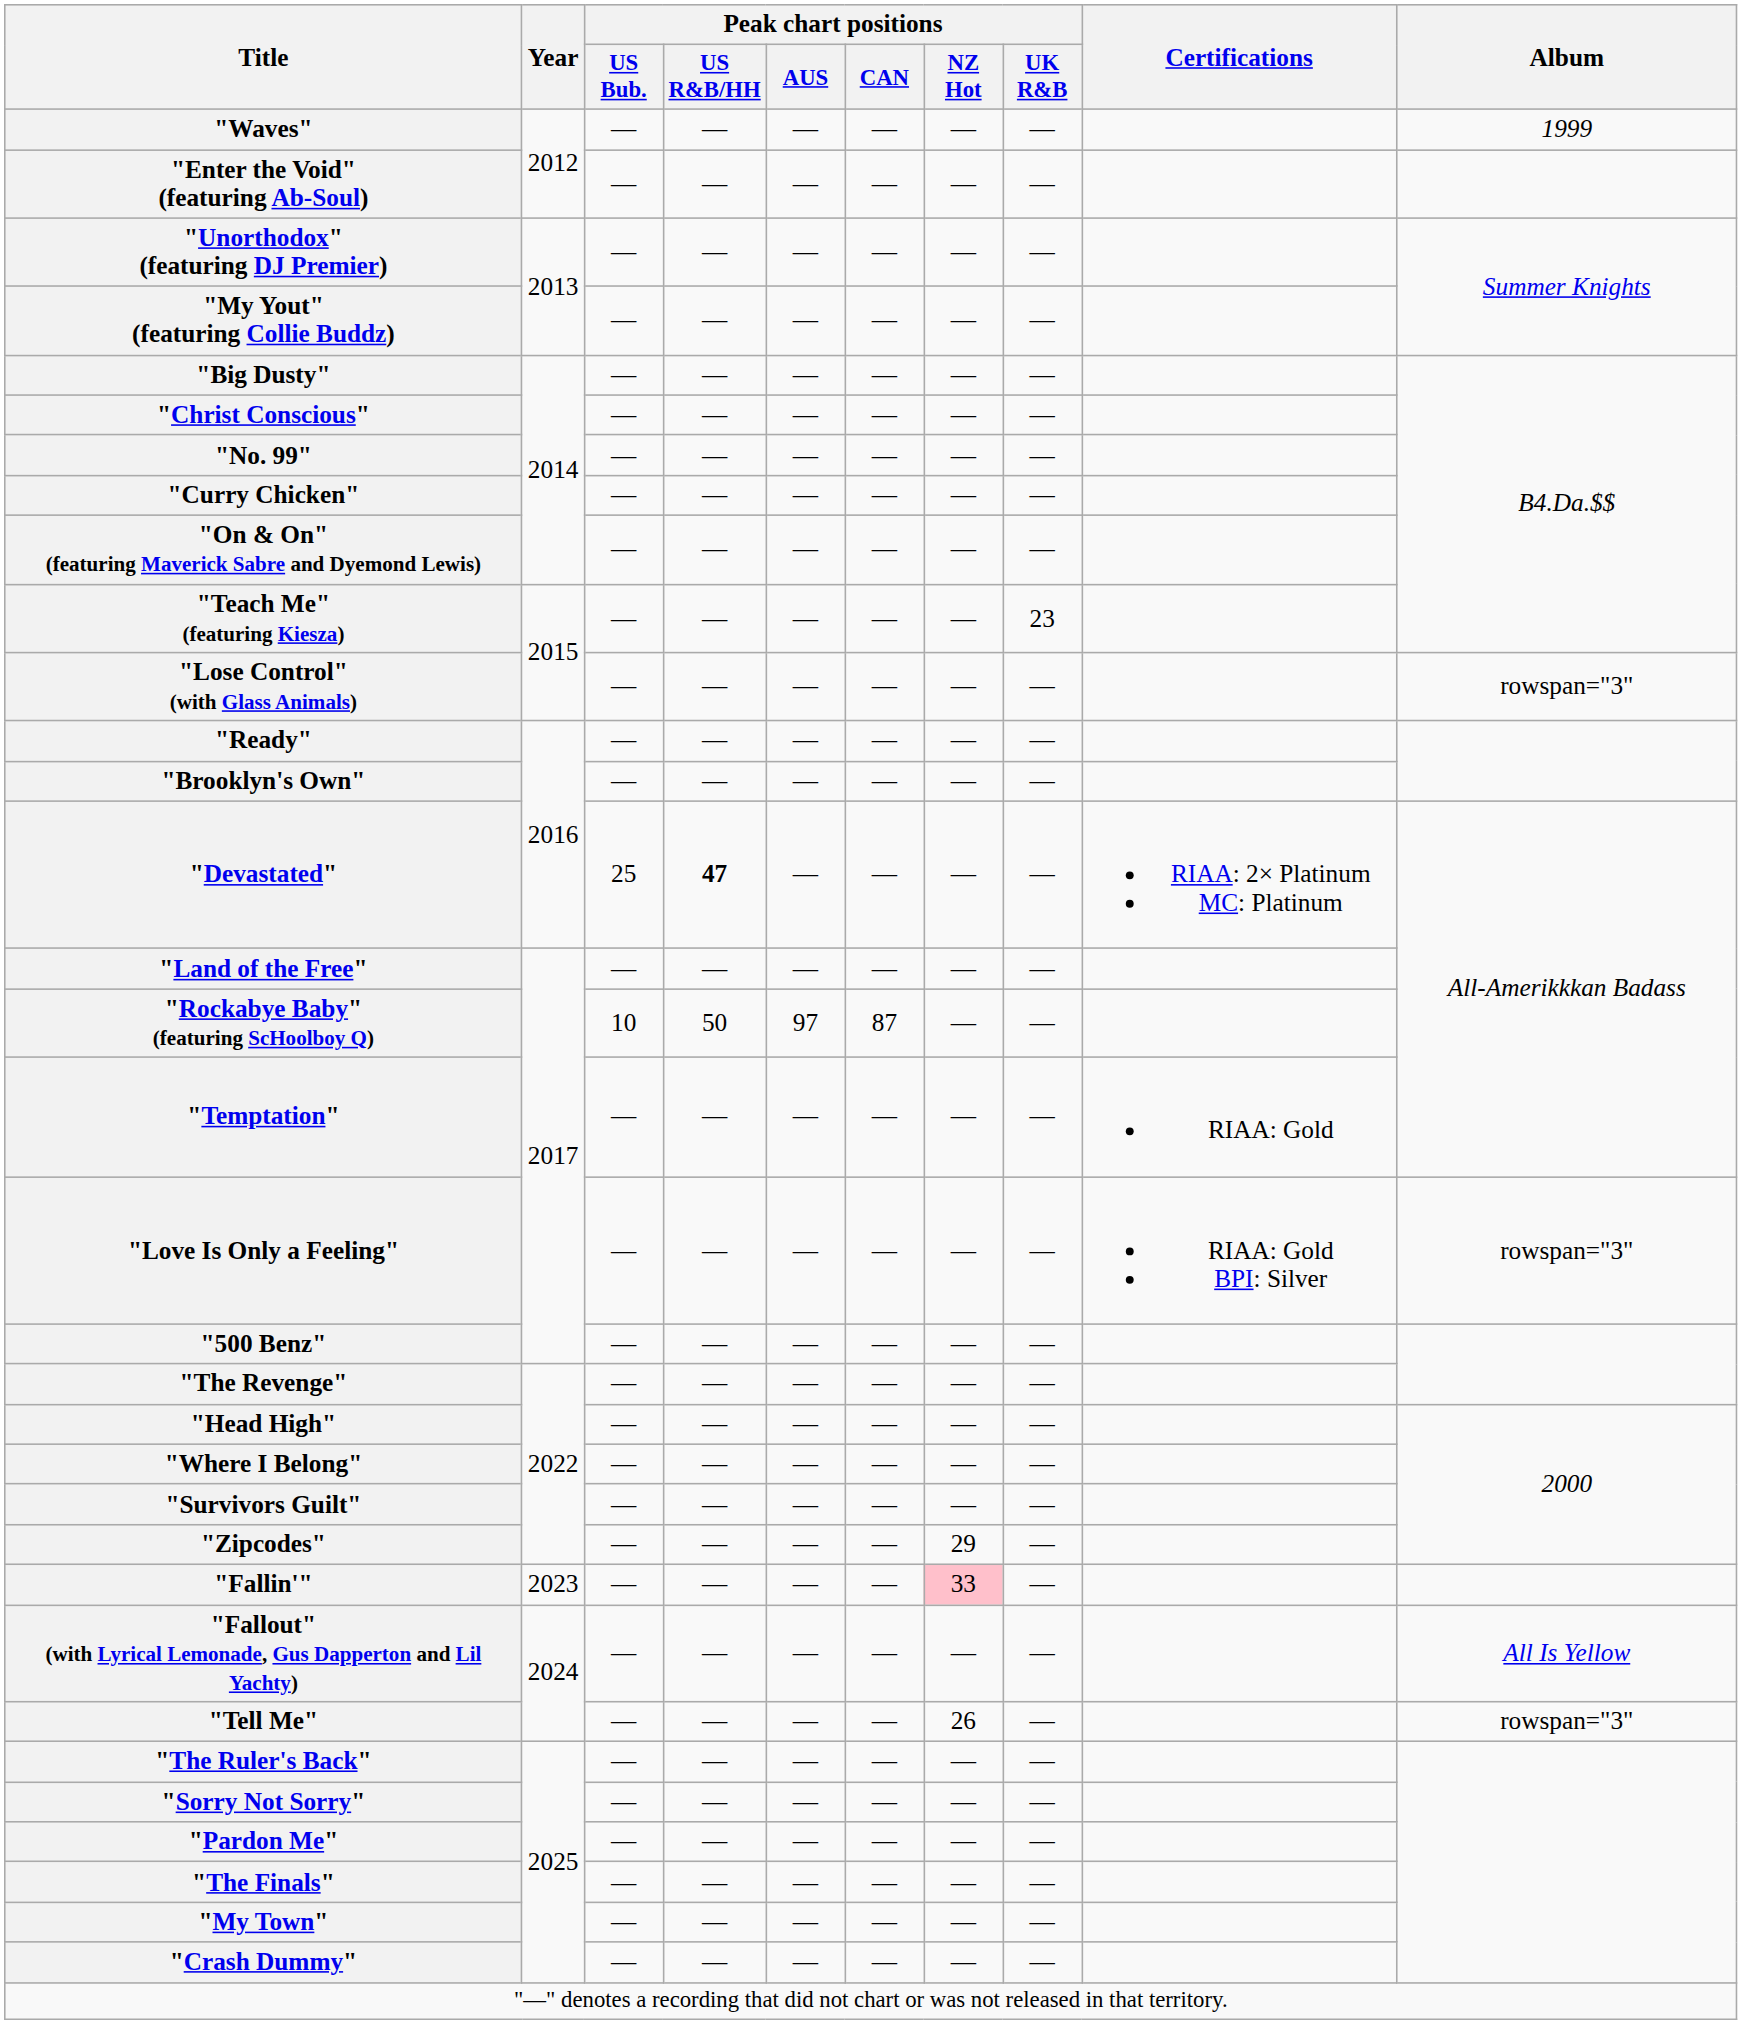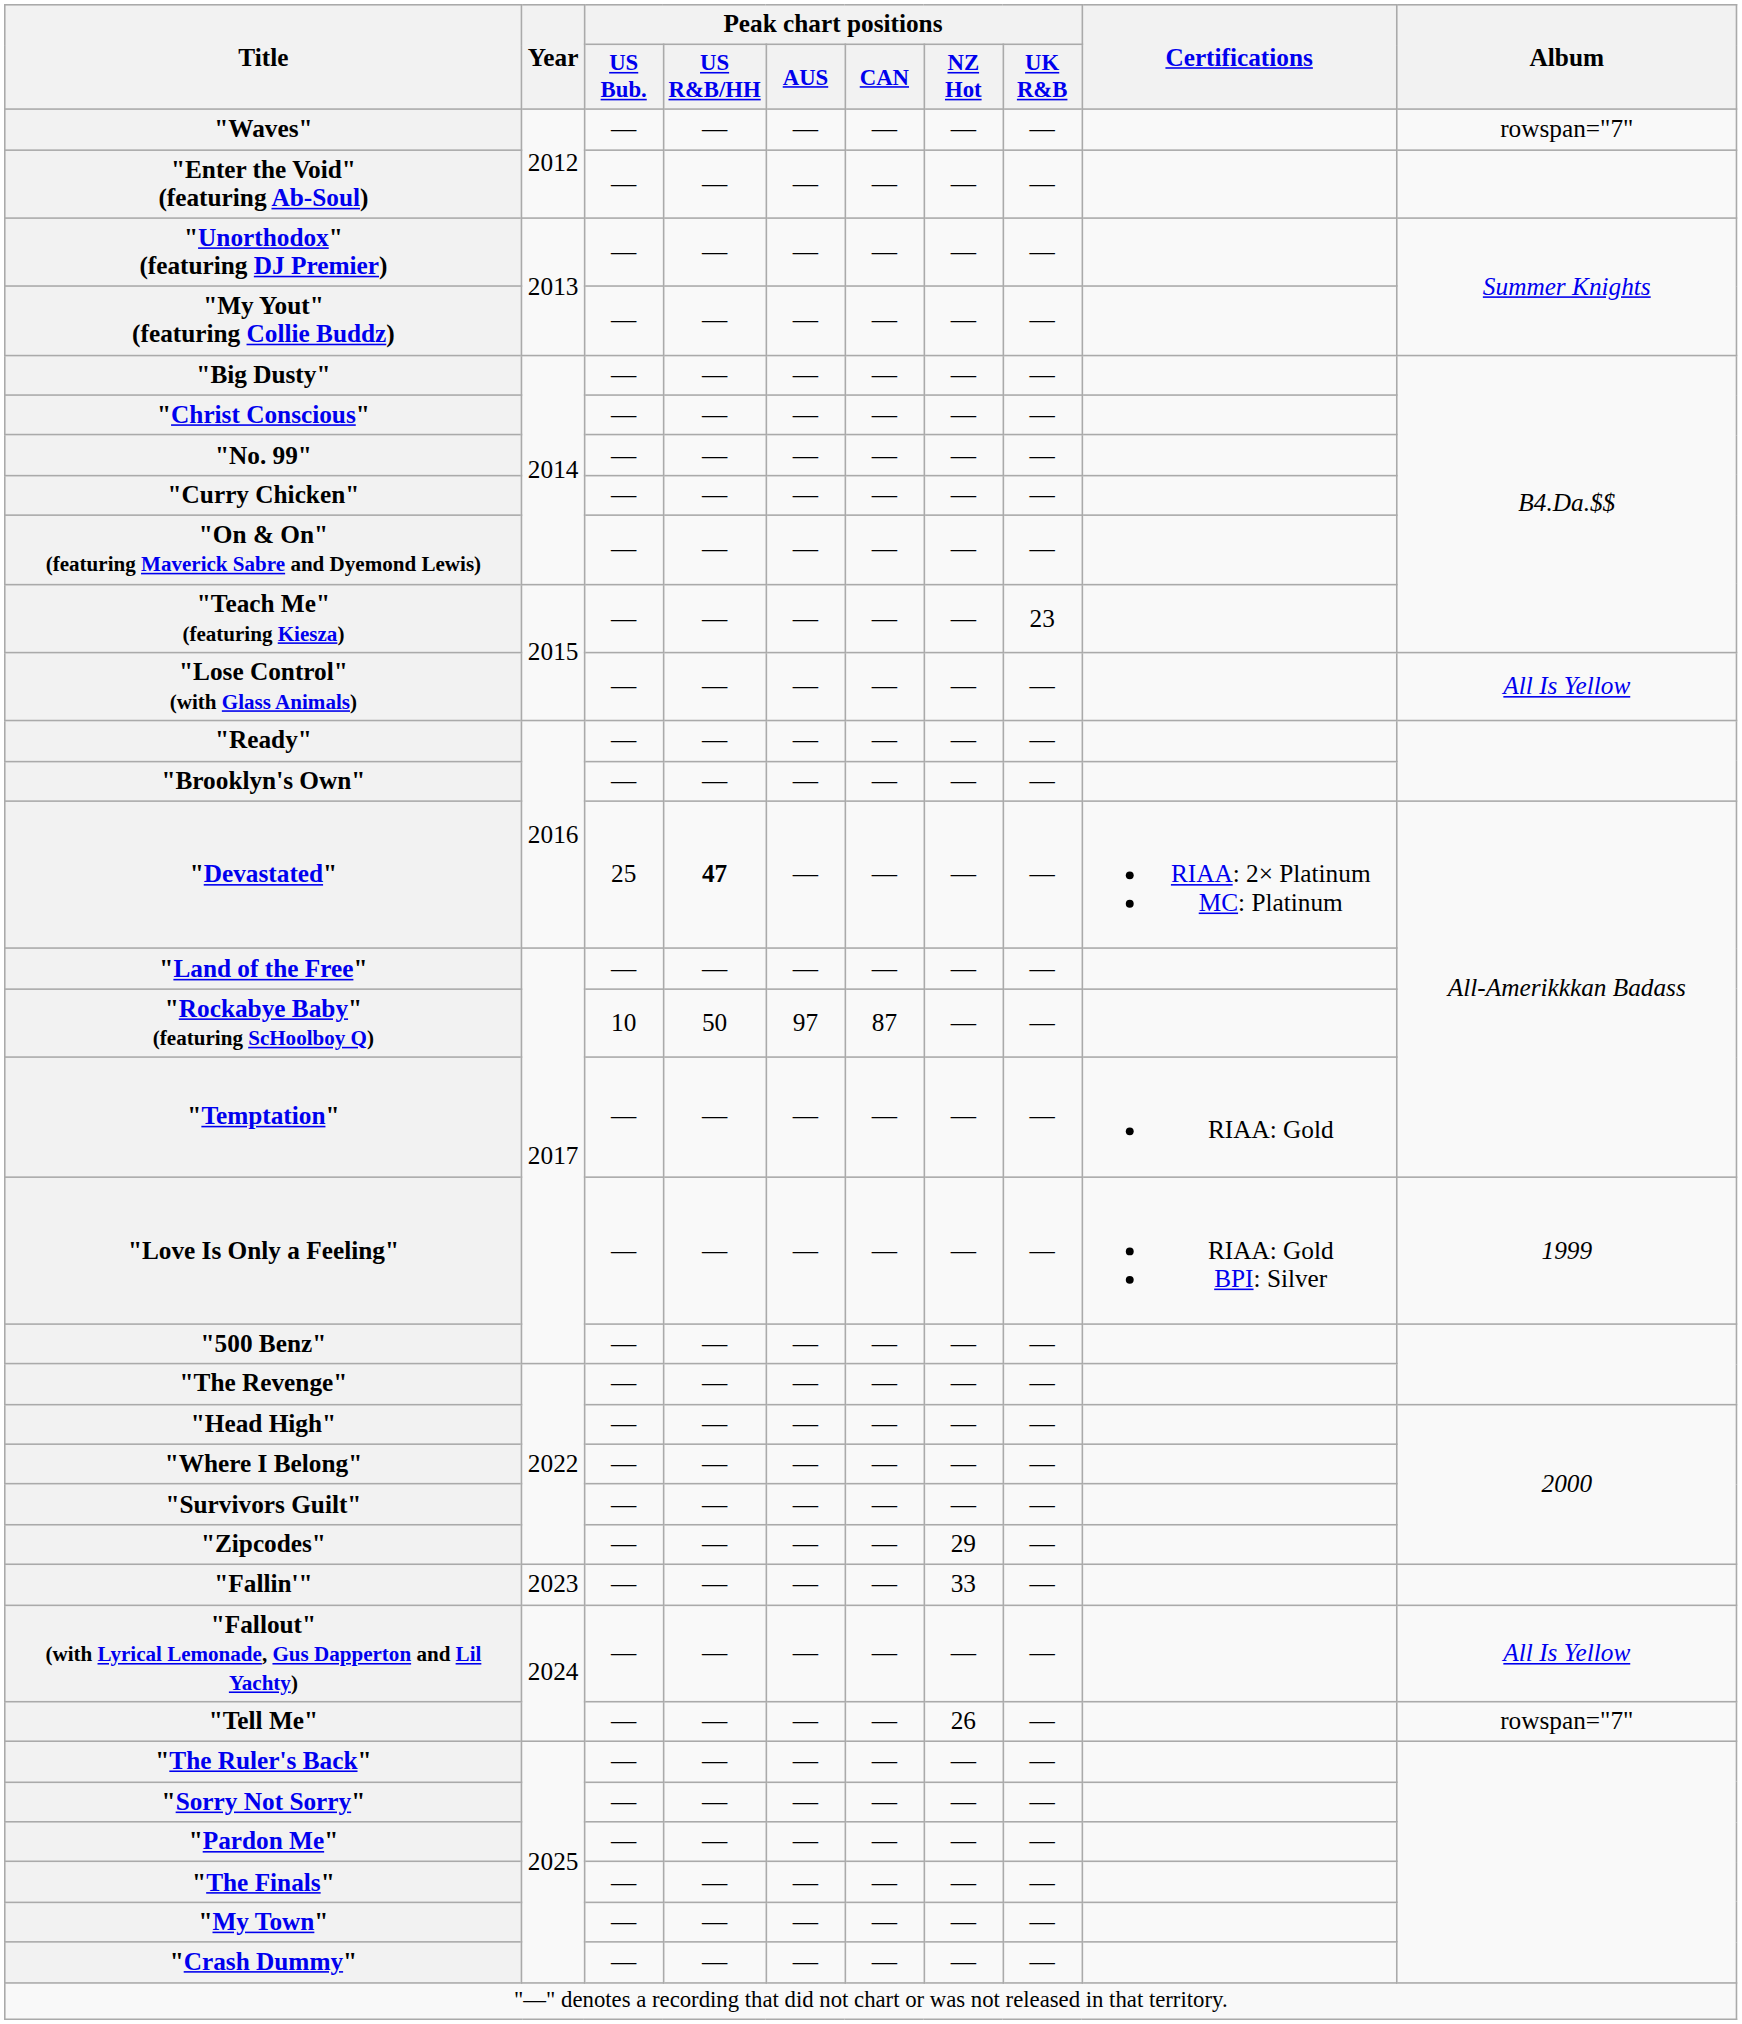"Waves" | Album: 1999 -> rowspan="7"
"Lose Control" (with Glass Animals) | Album: rowspan="3" -> All Is Yellow
"Love Is Only a Feeling" | Album: rowspan="3" -> 1999
"Fallin'" | Peak chart positions / NZ Hot: pink background -> no background
"Tell Me" | Album: rowspan="3" -> rowspan="7"
